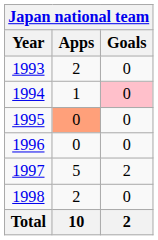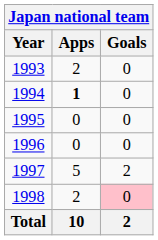1994 | Apps: normal -> bold
1994 | Goals: pink background -> no background
1995 | Apps: lightsalmon background -> no background
1998 | Goals: no background -> pink background
